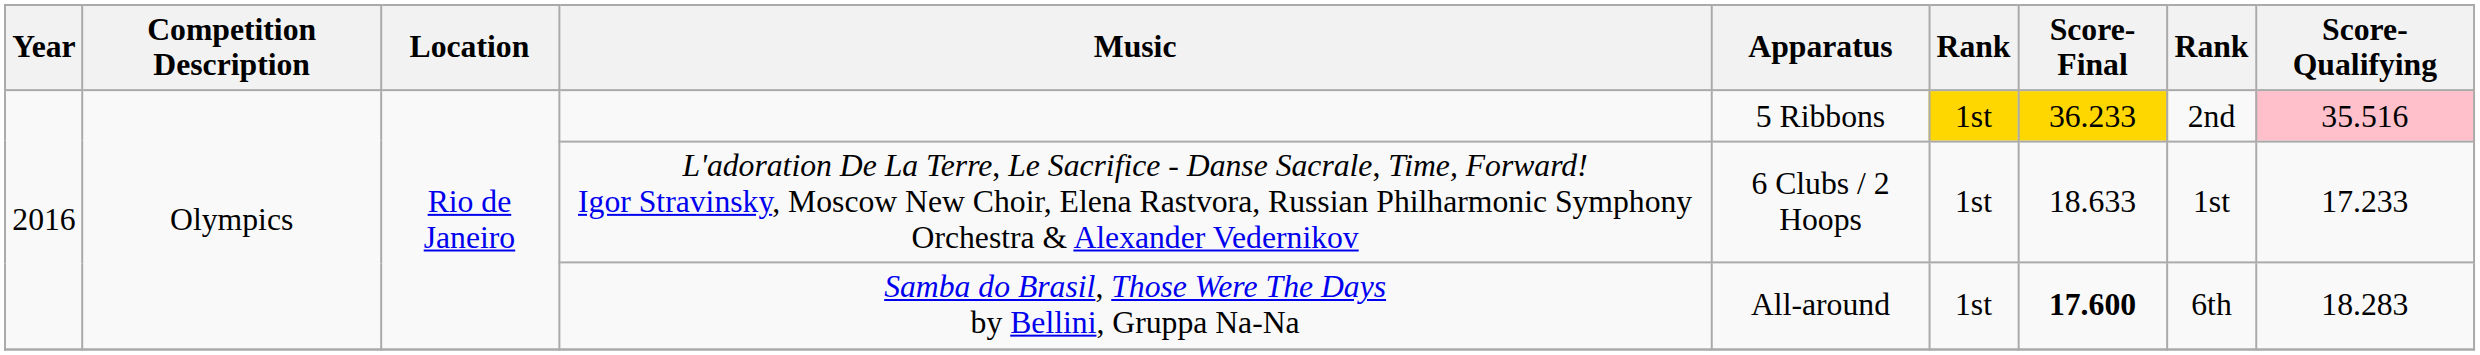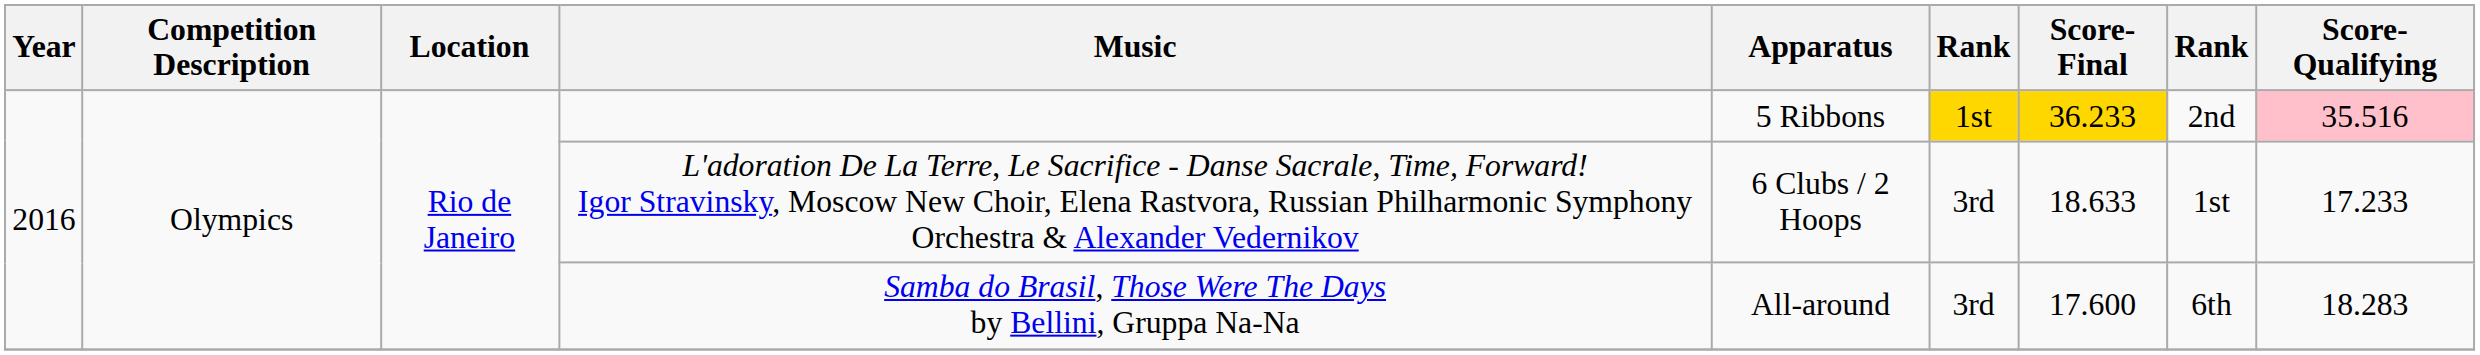row 3 | column 6: 1st -> 3rd
row 4 | column 6: 1st -> 3rd
row 4 | Score-Final: bold -> normal
